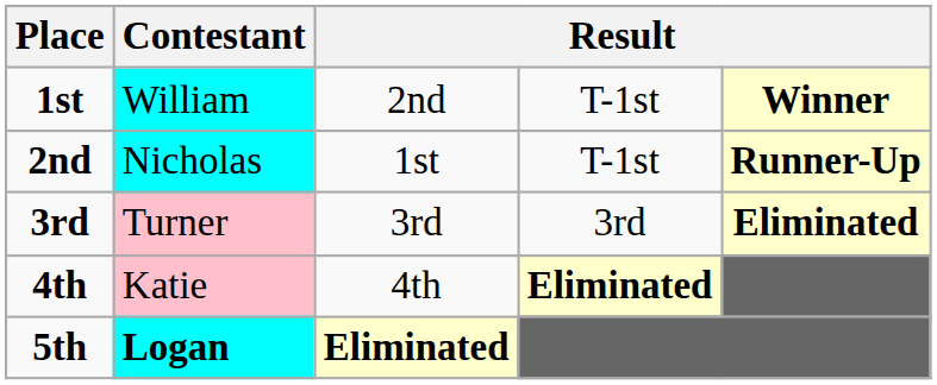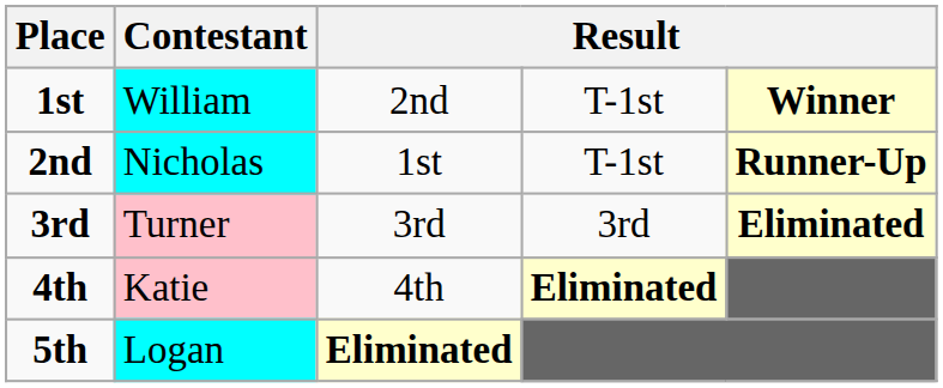5th | Contestant: bold -> normal
